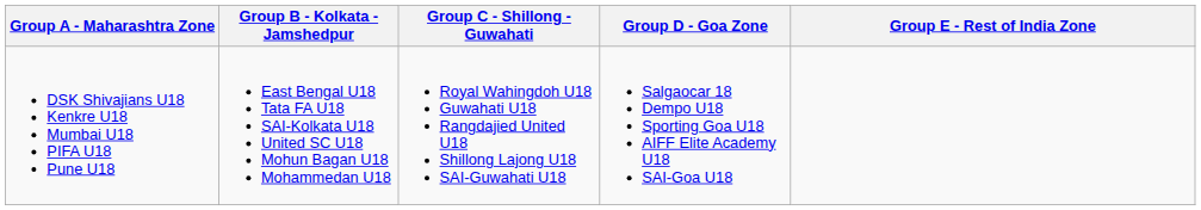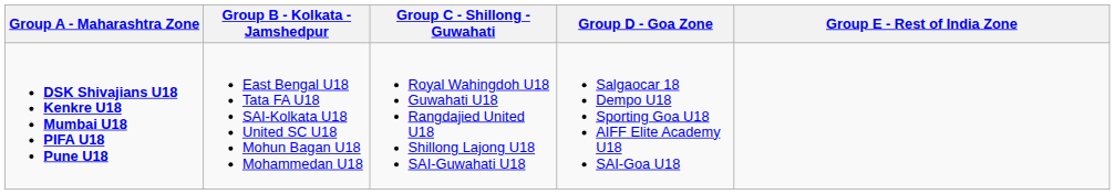DSK Shivajians U18 Kenkre U18 Mumbai U18 PIFA U18 Pune U18 | Group A - Maharashtra Zone: normal -> bold
